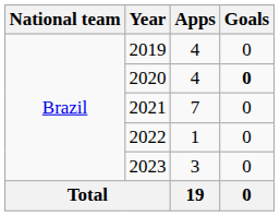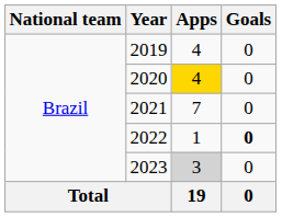2020 | Apps: no background -> gold background
2020 | Goals: bold -> normal
2022 | Goals: normal -> bold
2023 | Apps: no background -> lightgrey background
